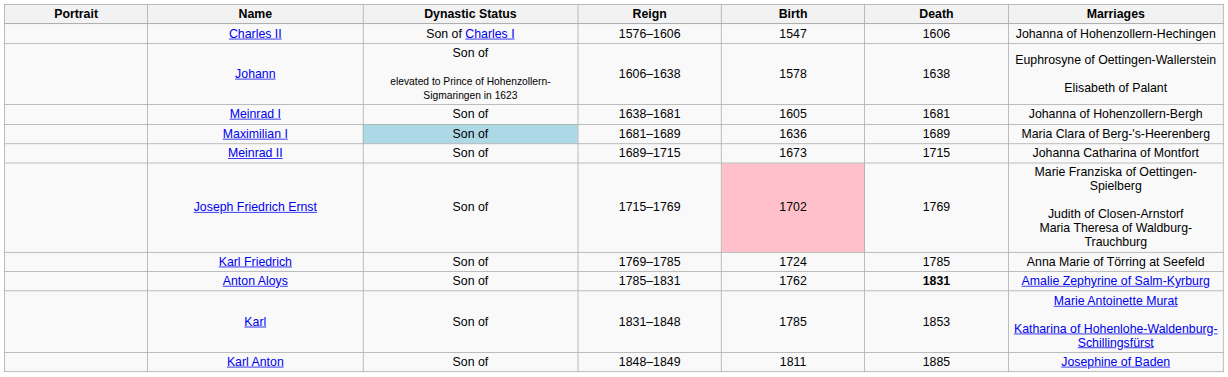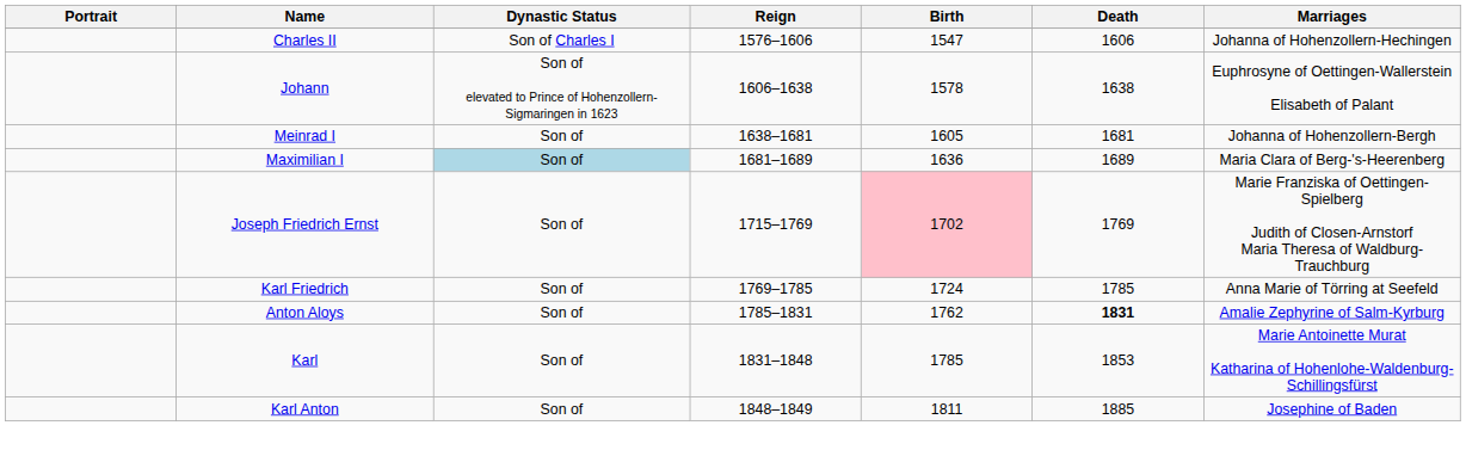- row: Meinrad II | Son of | 1689–1715 | 1673 | 1715 | Johanna Catharina of Montfort
